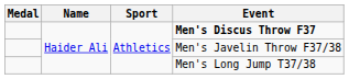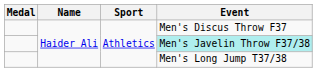Men's Discus Throw F37 | Event: bold -> normal
Men's Javelin Throw F37/38 | Event: no background -> paleturquoise background
